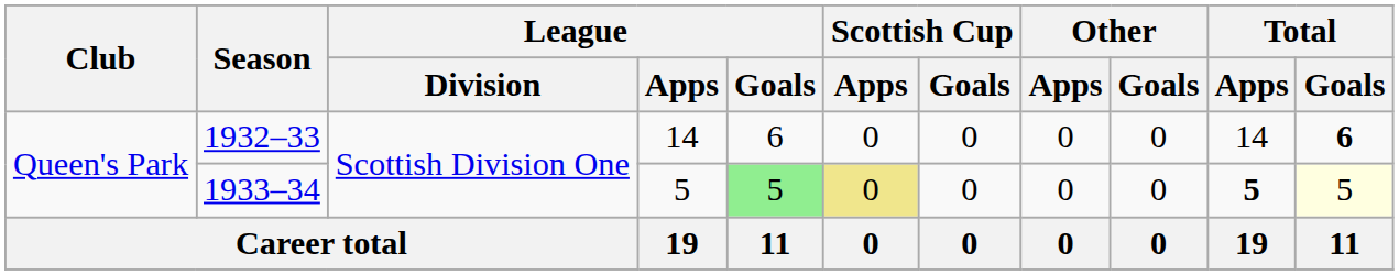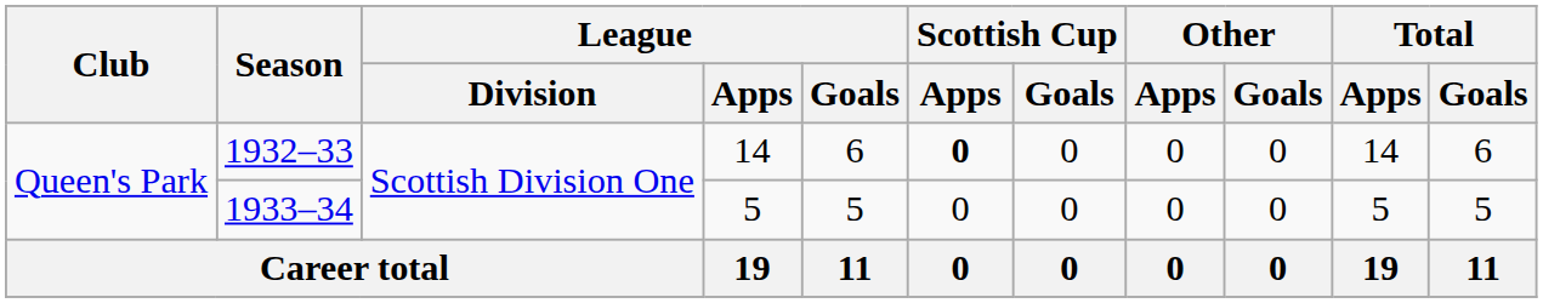1932–33 | Scottish Cup / Apps: normal -> bold
1932–33 | Total / Goals: bold -> normal
1933–34 | League / Goals: lightgreen background -> no background
1933–34 | Scottish Cup / Apps: khaki background -> no background
1933–34 | Total / Apps: bold -> normal
1933–34 | Total / Goals: lightyellow background -> no background
